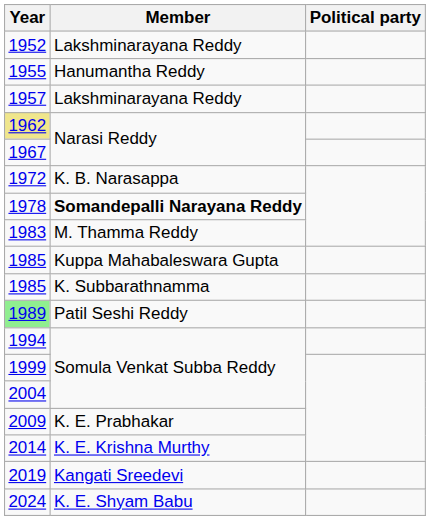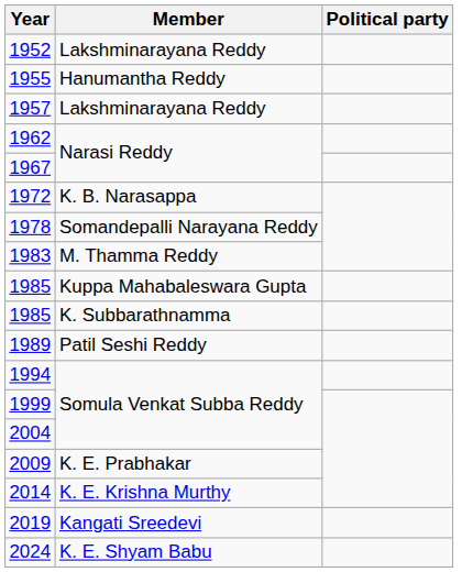1962 | Year: khaki background -> no background
1978 | Member: bold -> normal
1989 | Year: lightgreen background -> no background
